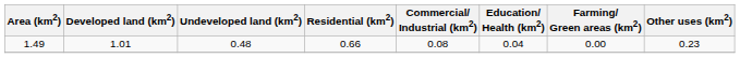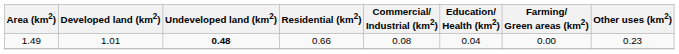1.49 | Undeveloped land (km2): normal -> bold
